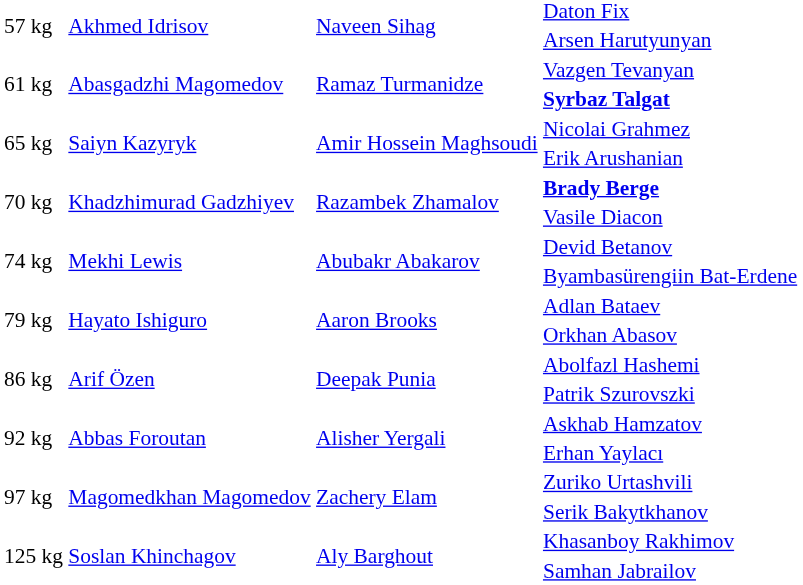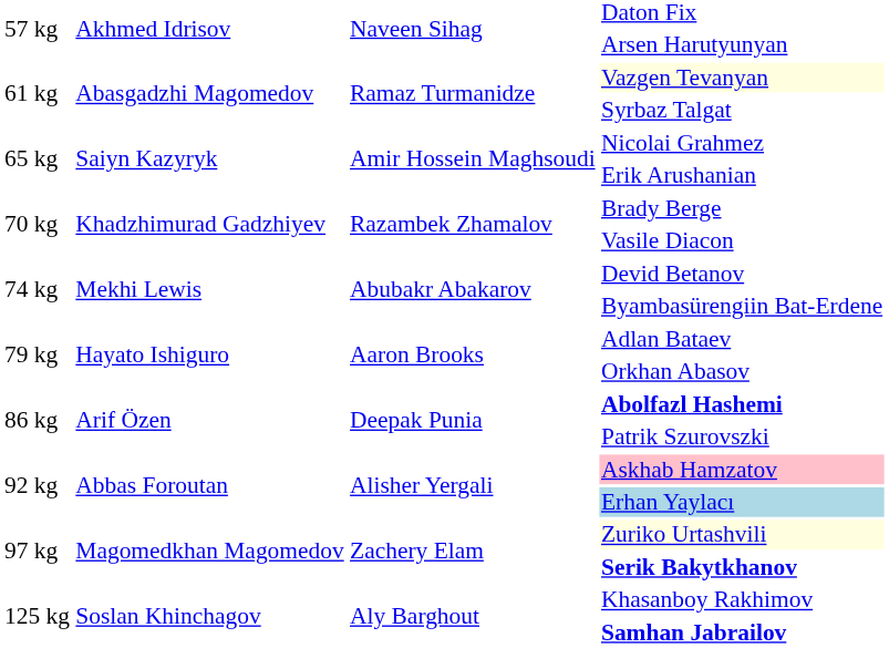Vazgen Tevanyan | column 4: no background -> lightyellow background
Syrbaz Talgat | column 4: bold -> normal
Brady Berge | column 4: bold -> normal
Abolfazl Hashemi | column 4: normal -> bold
Askhab Hamzatov | column 4: no background -> pink background
Erhan Yaylacı | column 4: no background -> lightblue background
Zuriko Urtashvili | column 4: no background -> lightyellow background
Serik Bakytkhanov | column 4: normal -> bold
Samhan Jabrailov | column 4: normal -> bold
